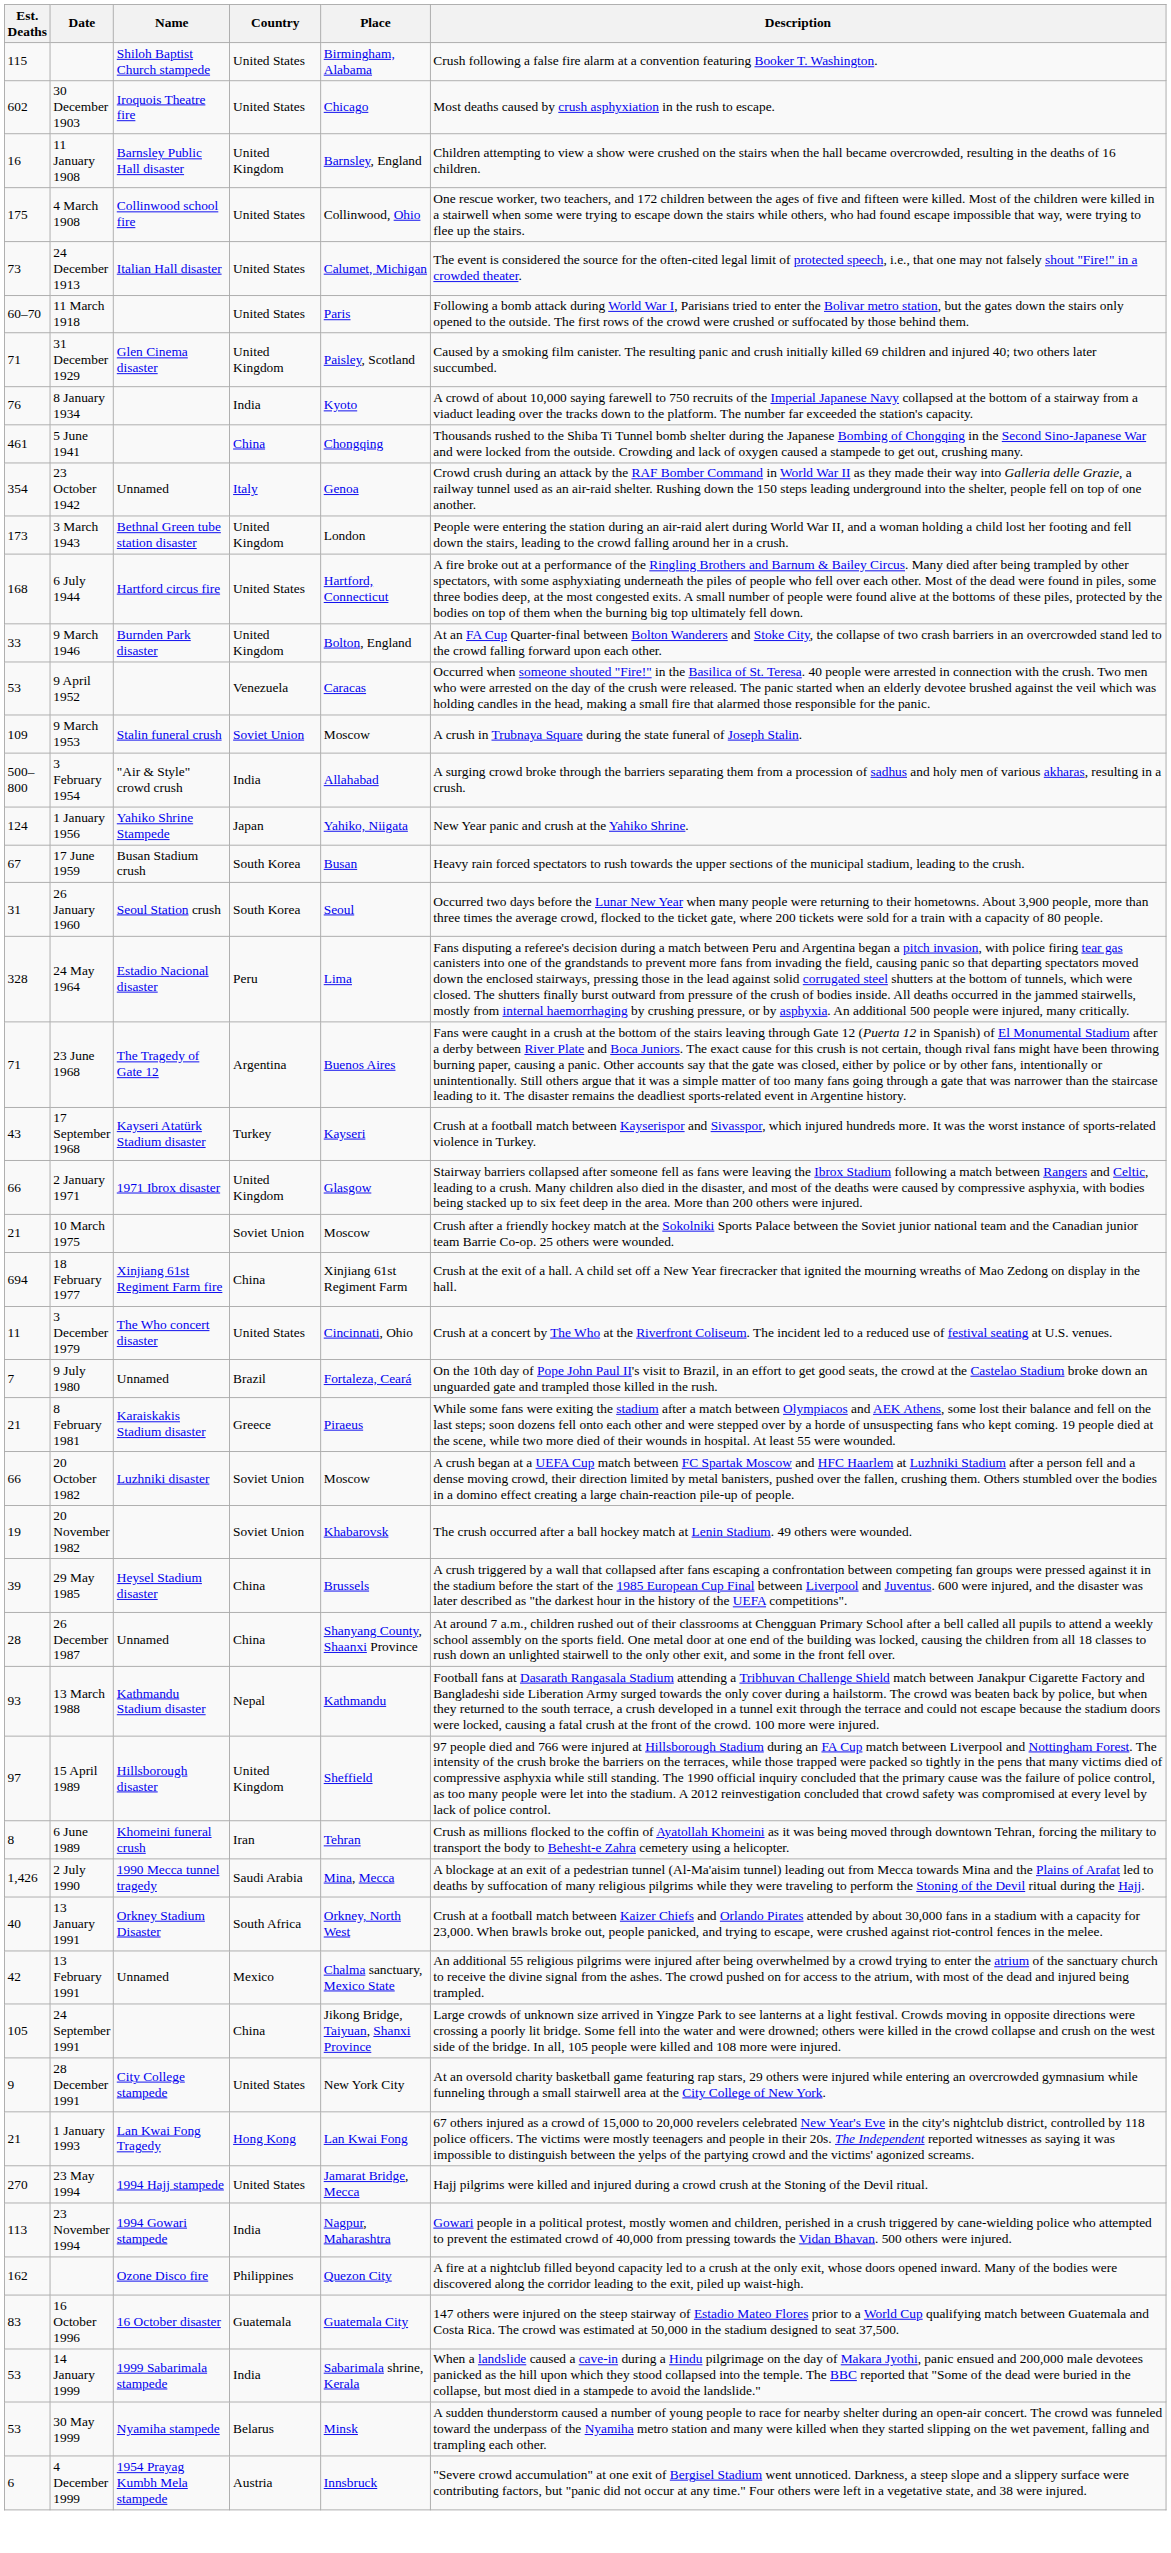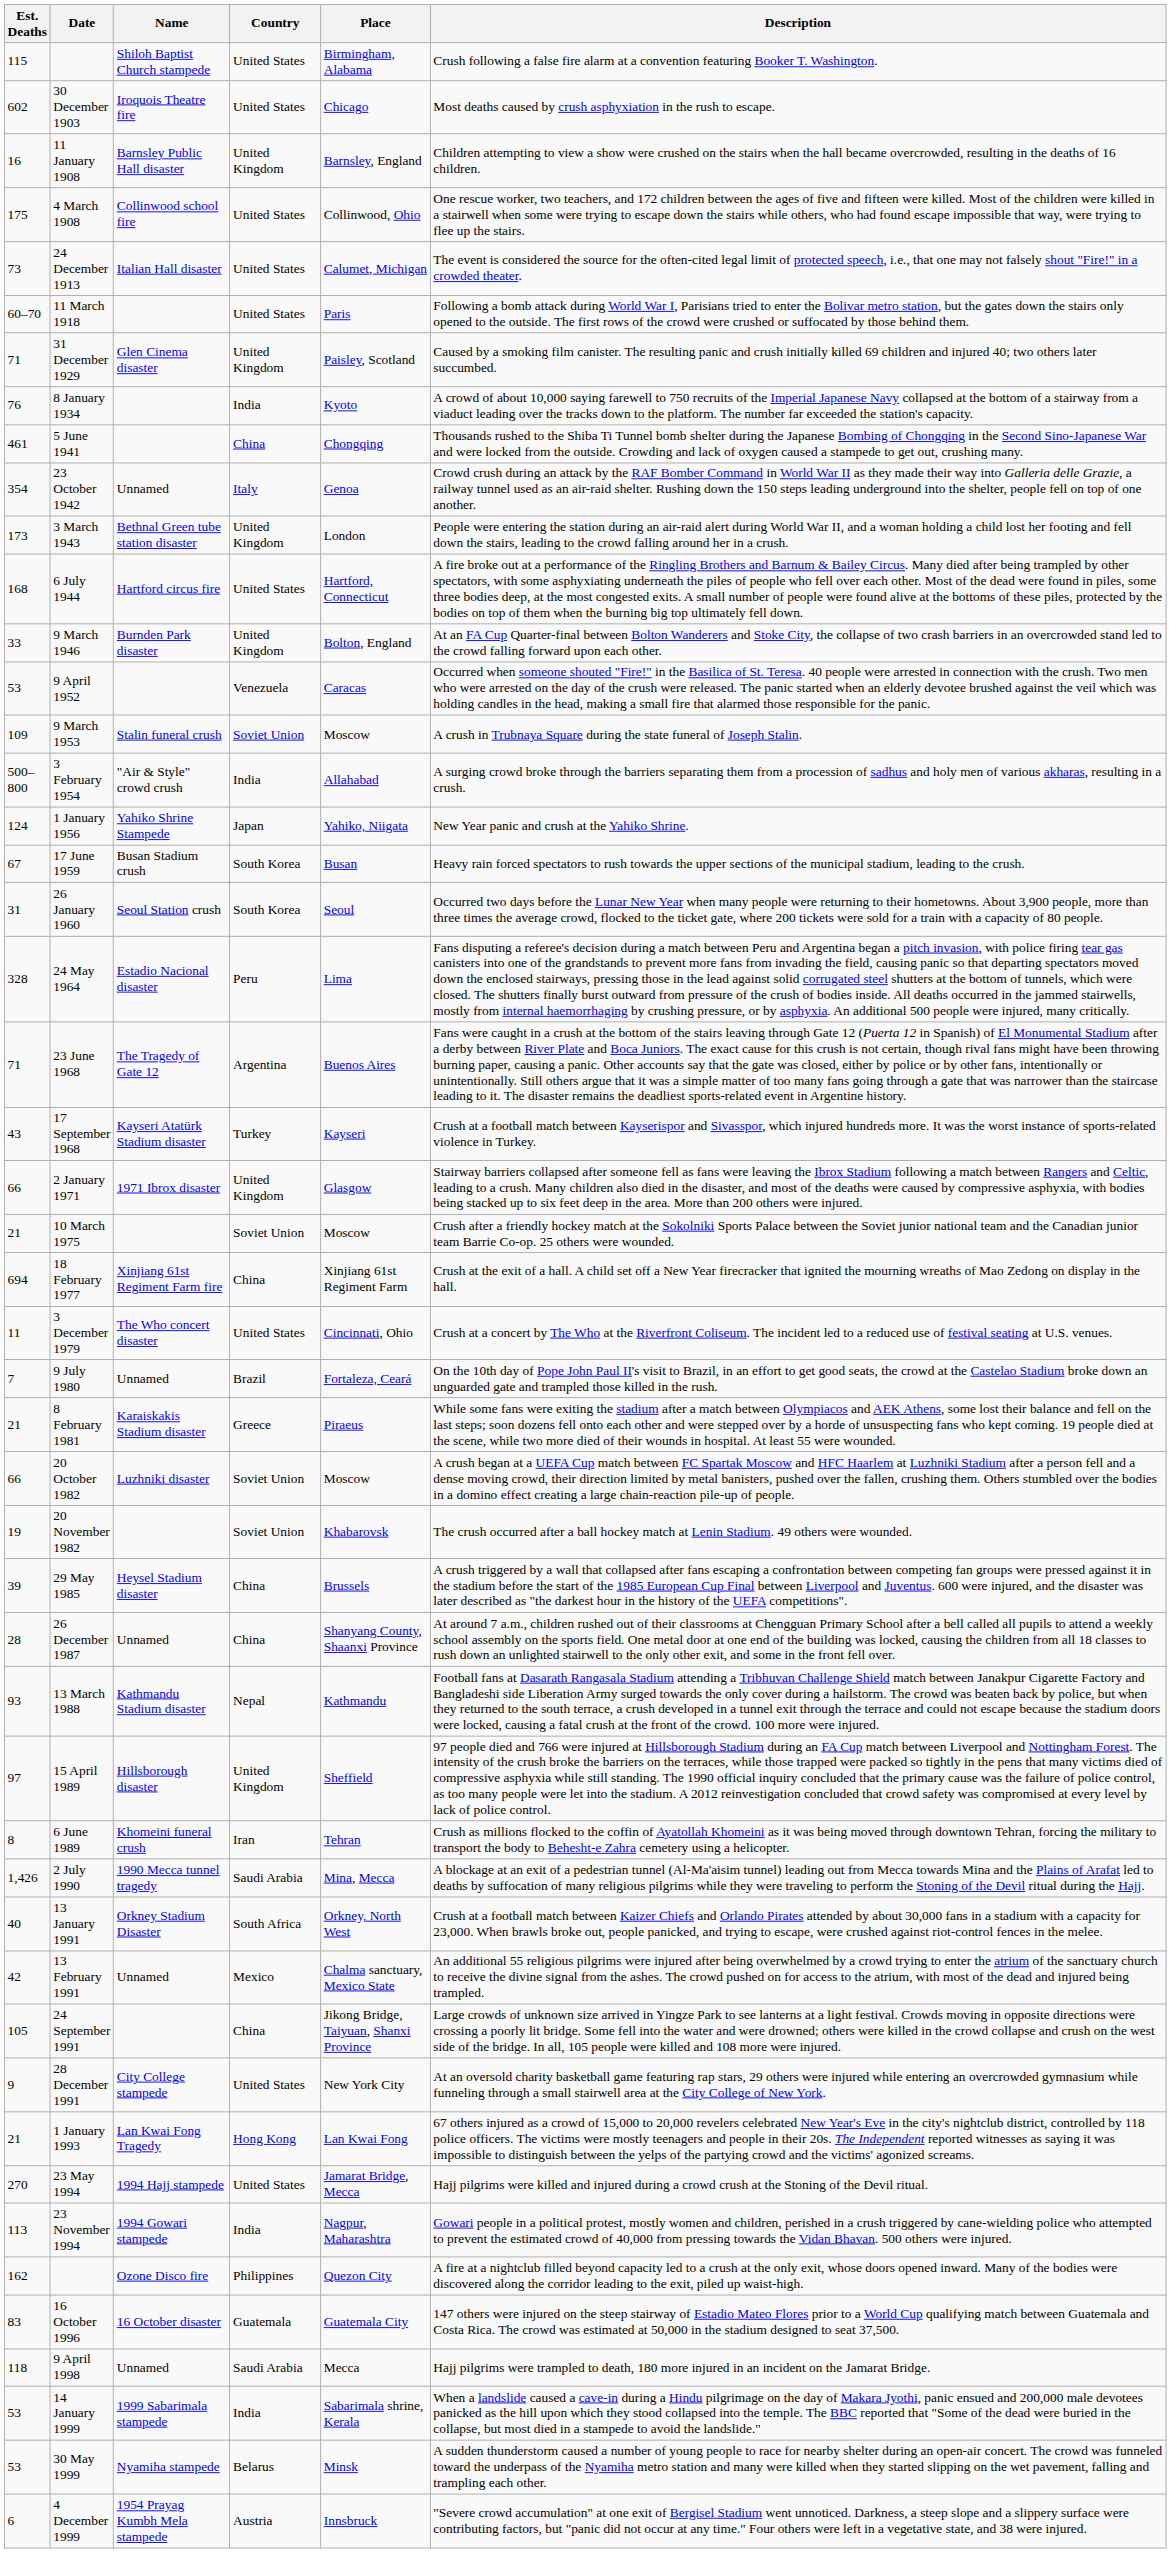+ row: 118 | 9 April 1998 | Unnamed | Saudi Arabia | Mecca | Hajj pilgrims were trampled to death, 180 more injured in an incident on the Jamarat Bridge.
